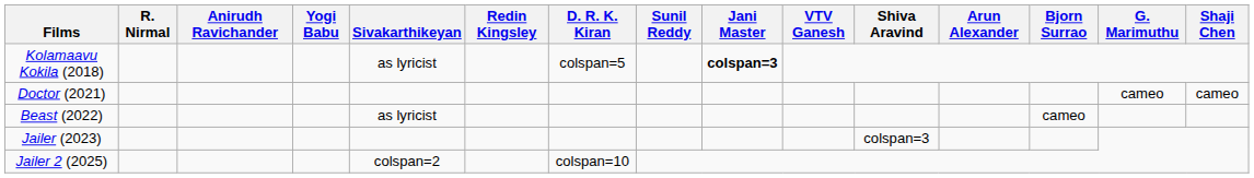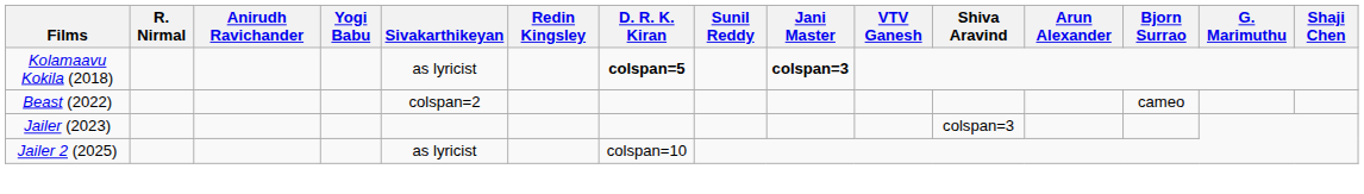Kolamaavu Kokila (2018) | D. R. K. Kiran: normal -> bold
- row: Doctor (2021) | cameo | cameo
Beast (2022) | Sivakarthikeyan: as lyricist -> colspan=2
Jailer 2 (2025) | Sivakarthikeyan: colspan=2 -> as lyricist
